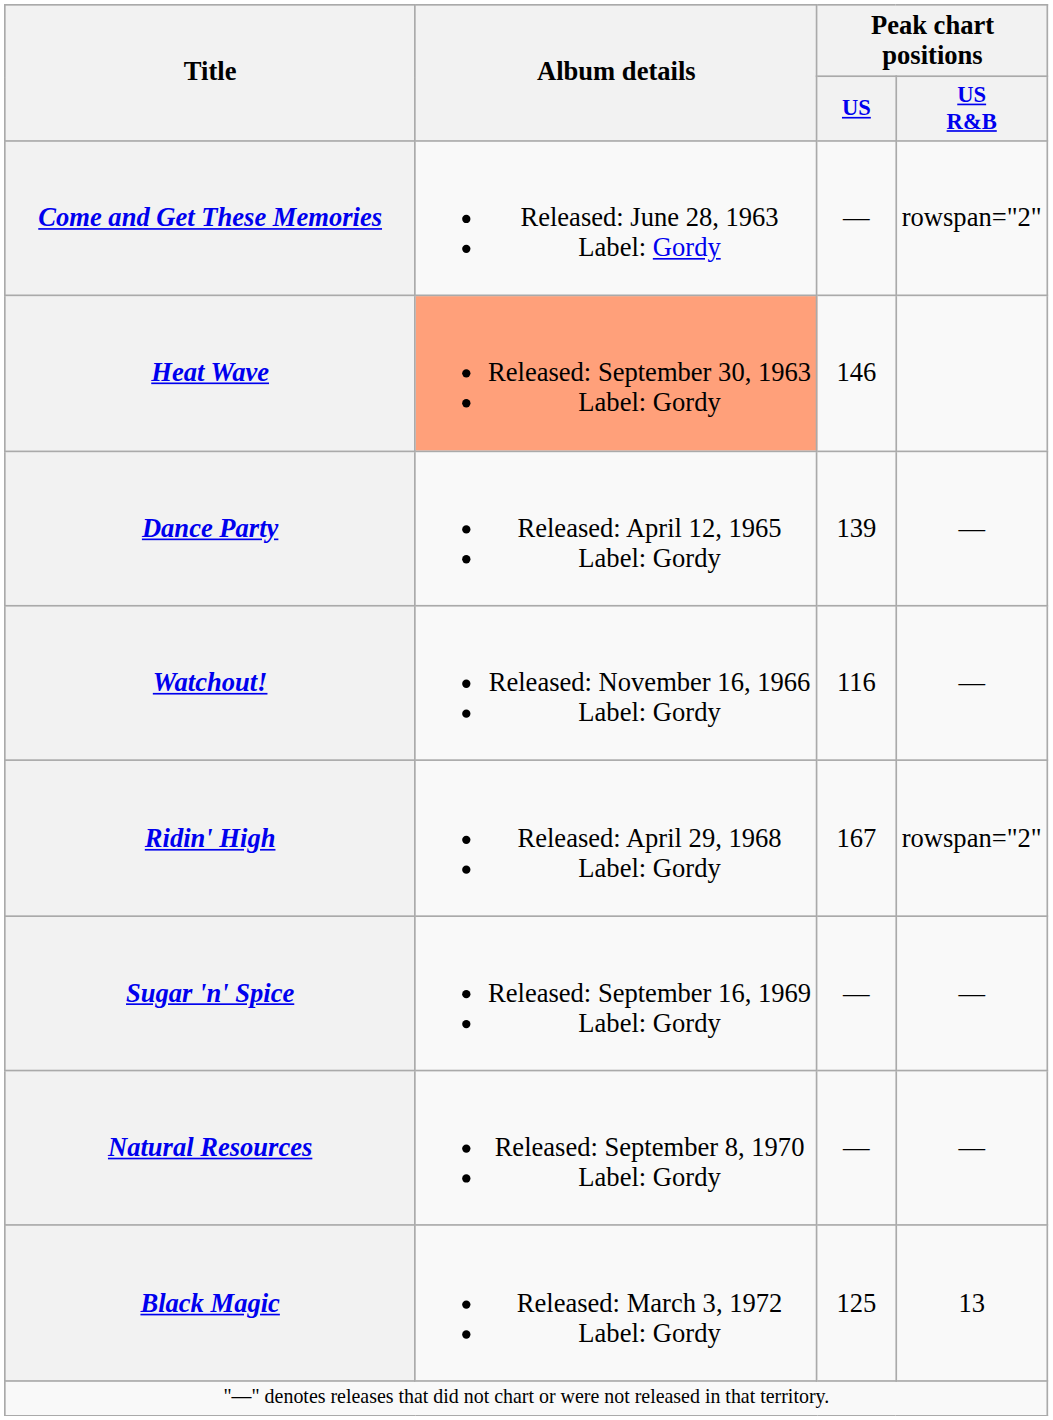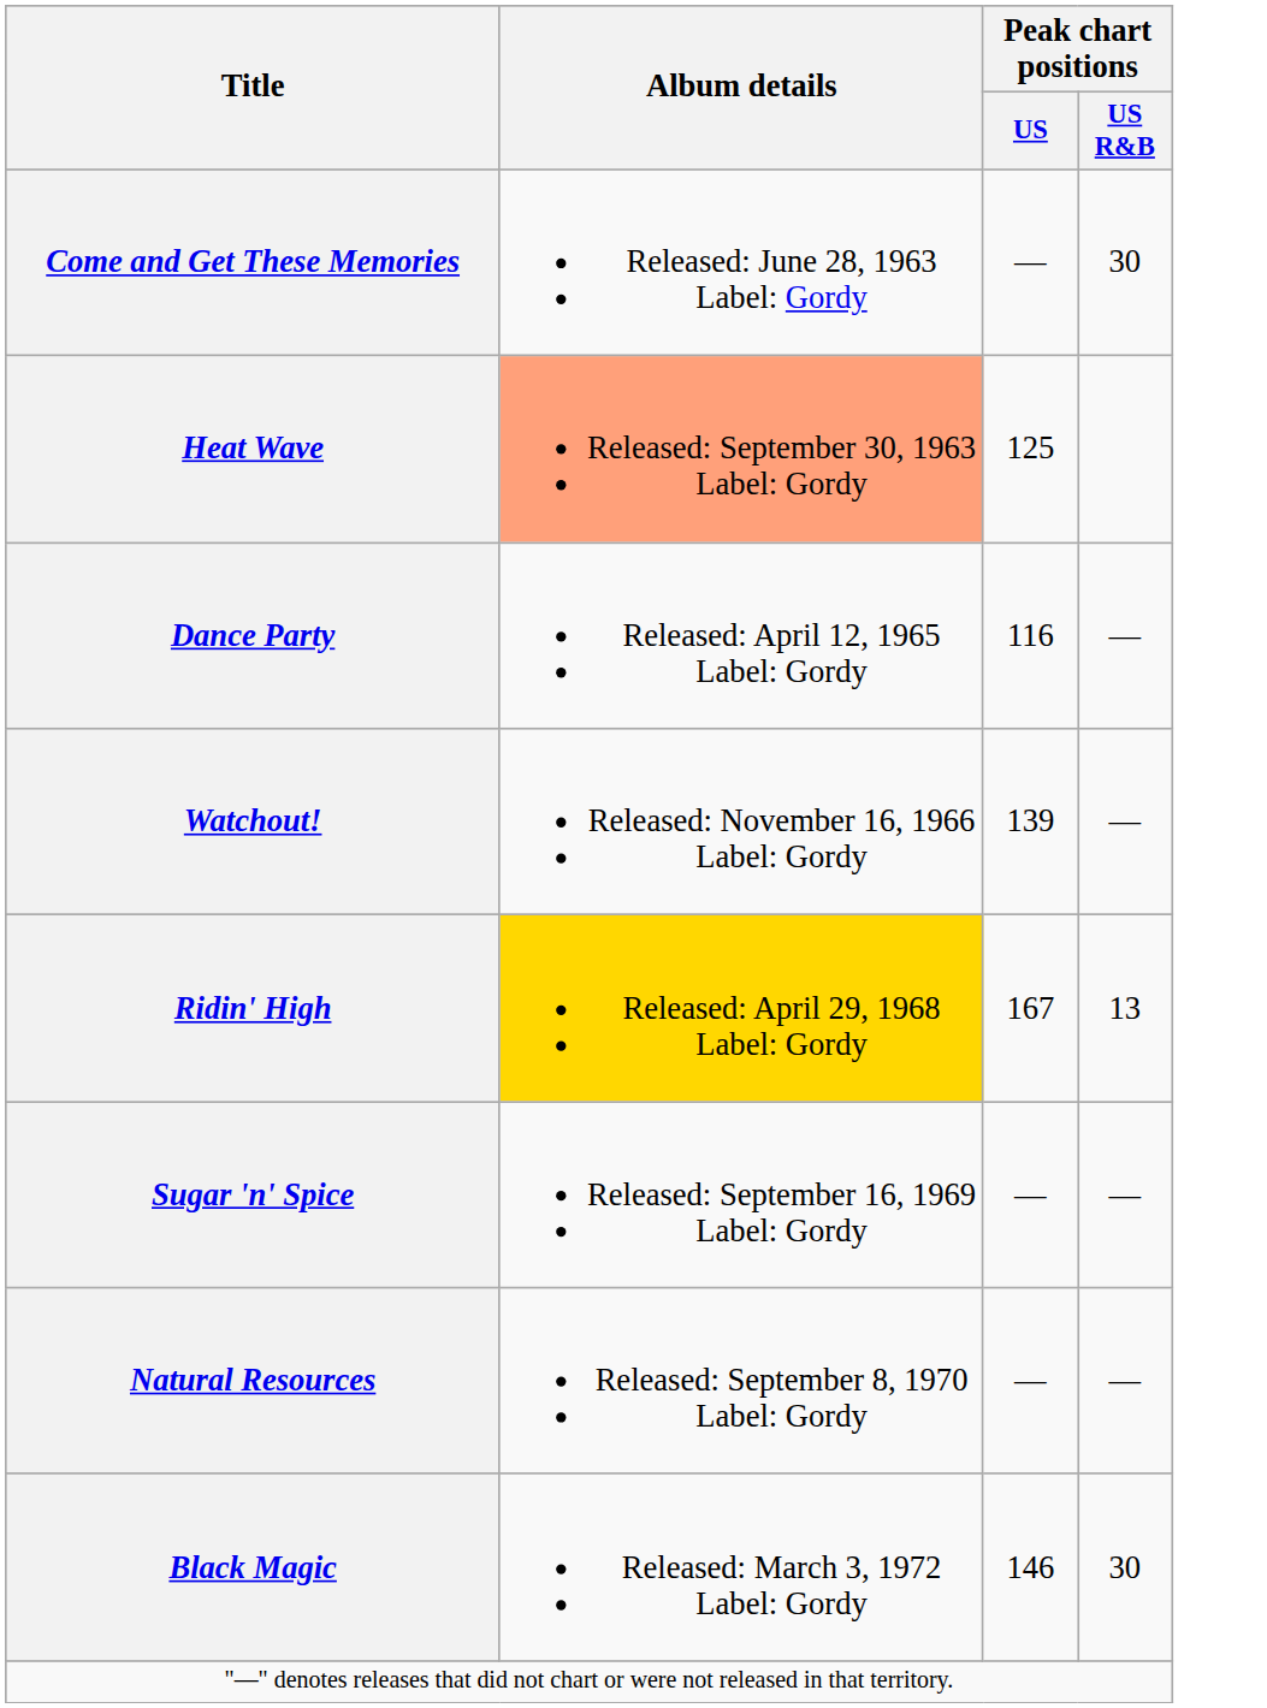Come and Get These Memories | Peak chart positions / US R&B: rowspan="2" -> 30
Heat Wave | Peak chart positions / US: 146 -> 125
Dance Party | Peak chart positions / US: 139 -> 116
Watchout! | Peak chart positions / US: 116 -> 139
Ridin' High | Album details: no background -> gold background
Ridin' High | Peak chart positions / US R&B: rowspan="2" -> 13
Black Magic | Peak chart positions / US: 125 -> 146
Black Magic | Peak chart positions / US R&B: 13 -> 30
